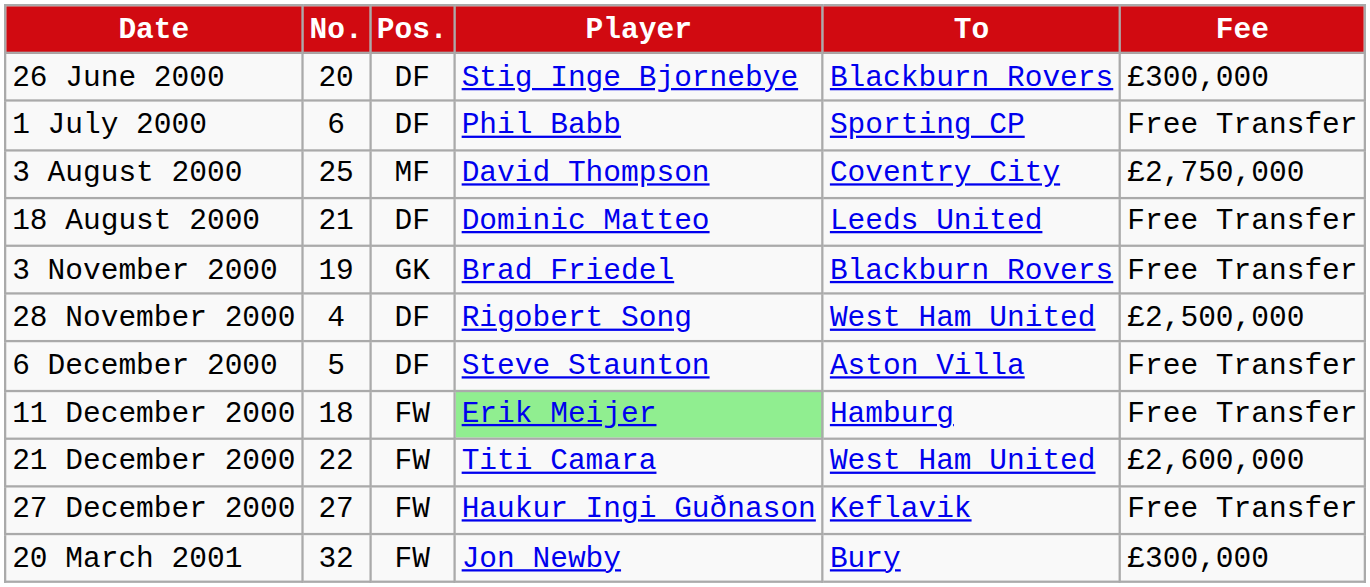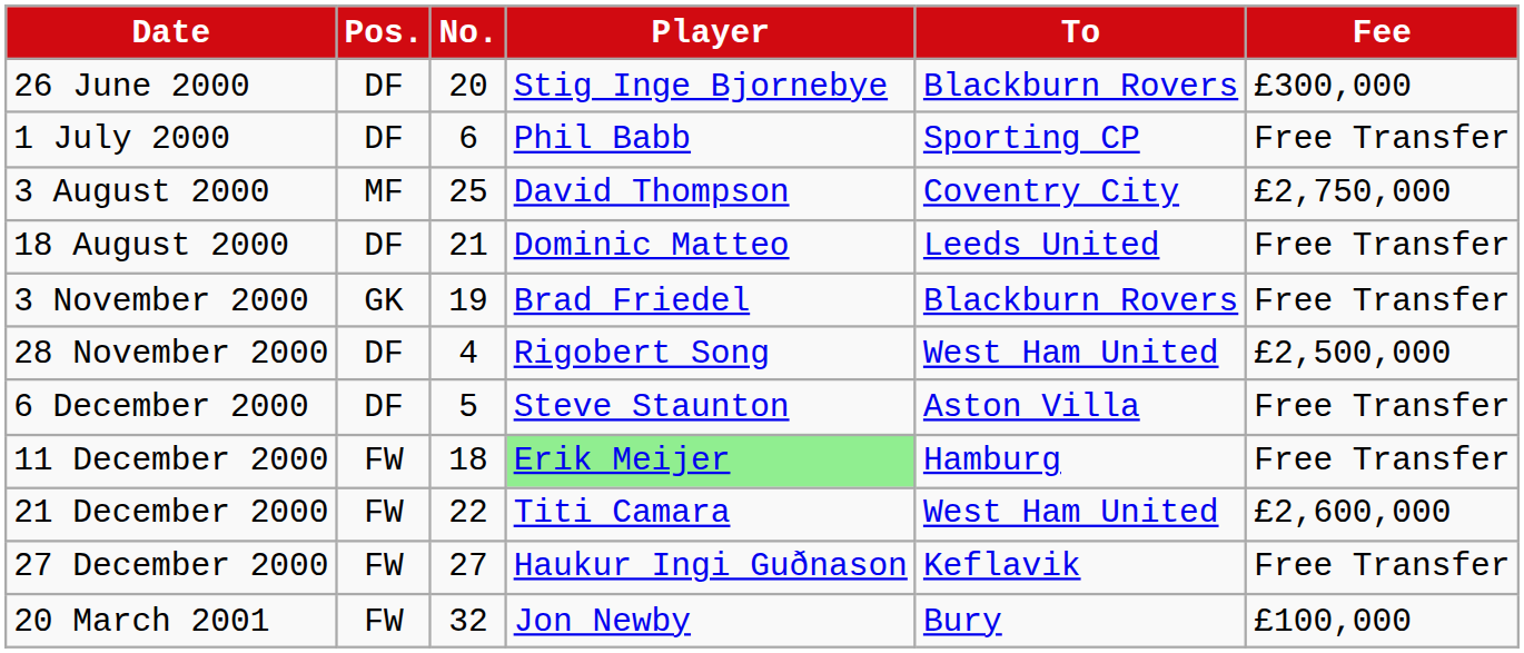columns swapped: Pos. <-> No.
20 March 2001 | Fee: £300,000 -> £100,000
